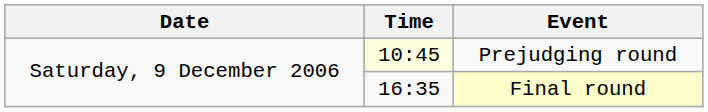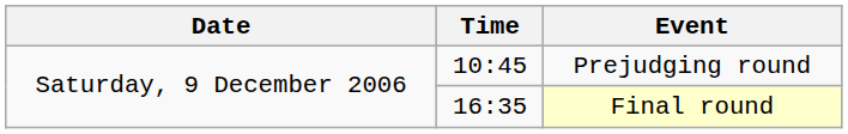Prejudging round | Time: lightyellow background -> no background
